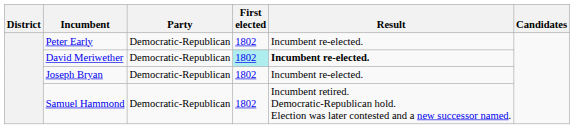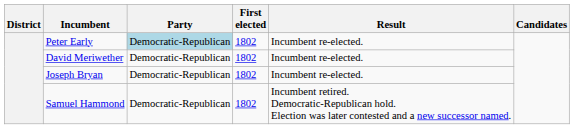Peter Early | Party: no background -> lightblue background
David Meriwether | First elected: paleturquoise background -> no background
David Meriwether | Result: bold -> normal
